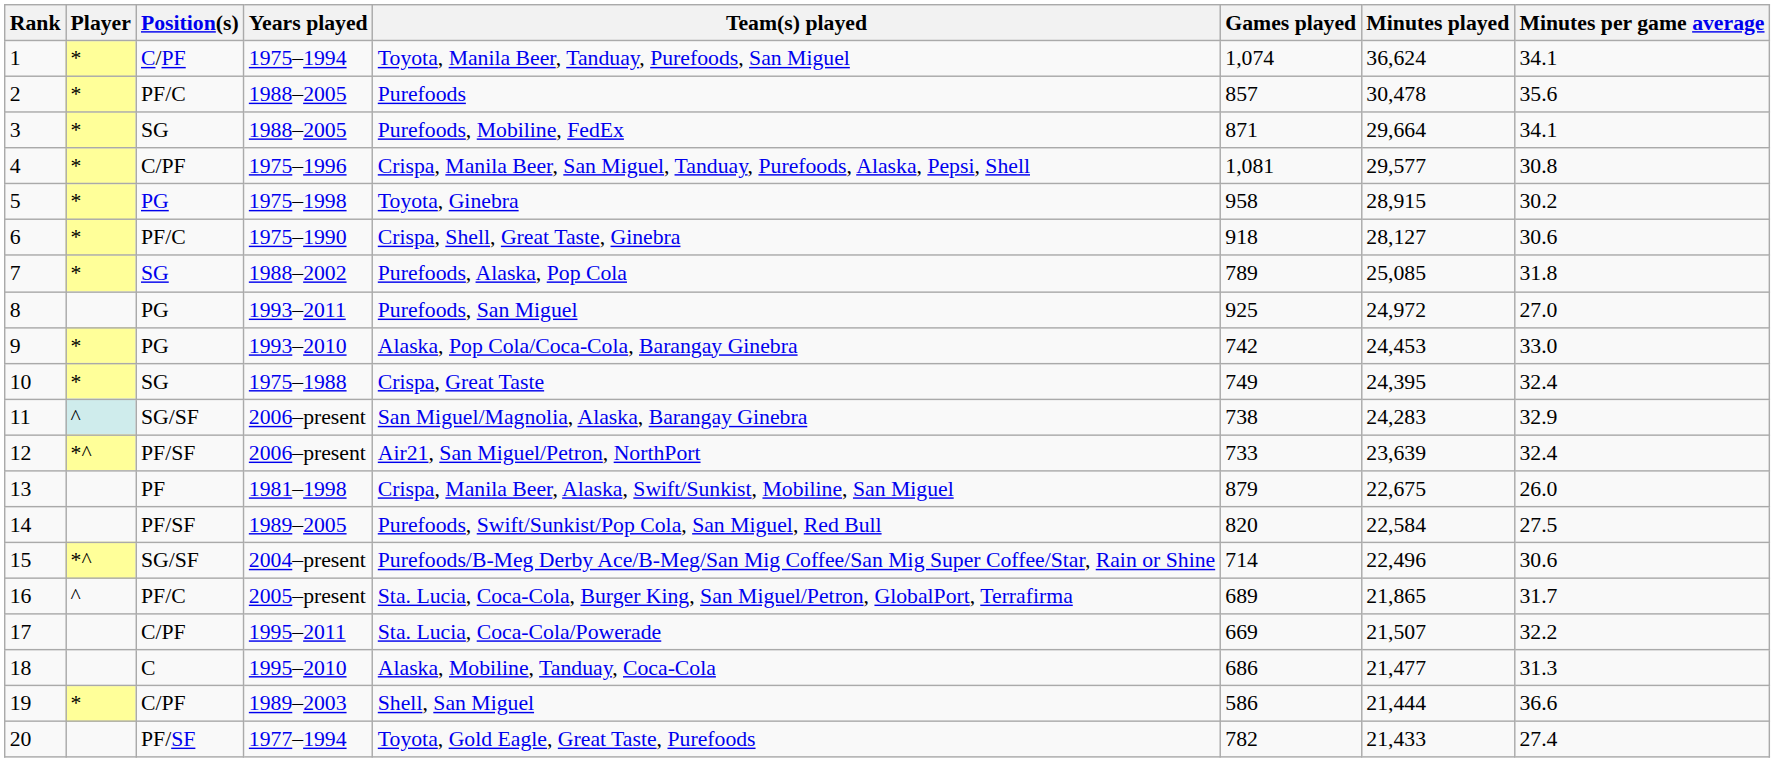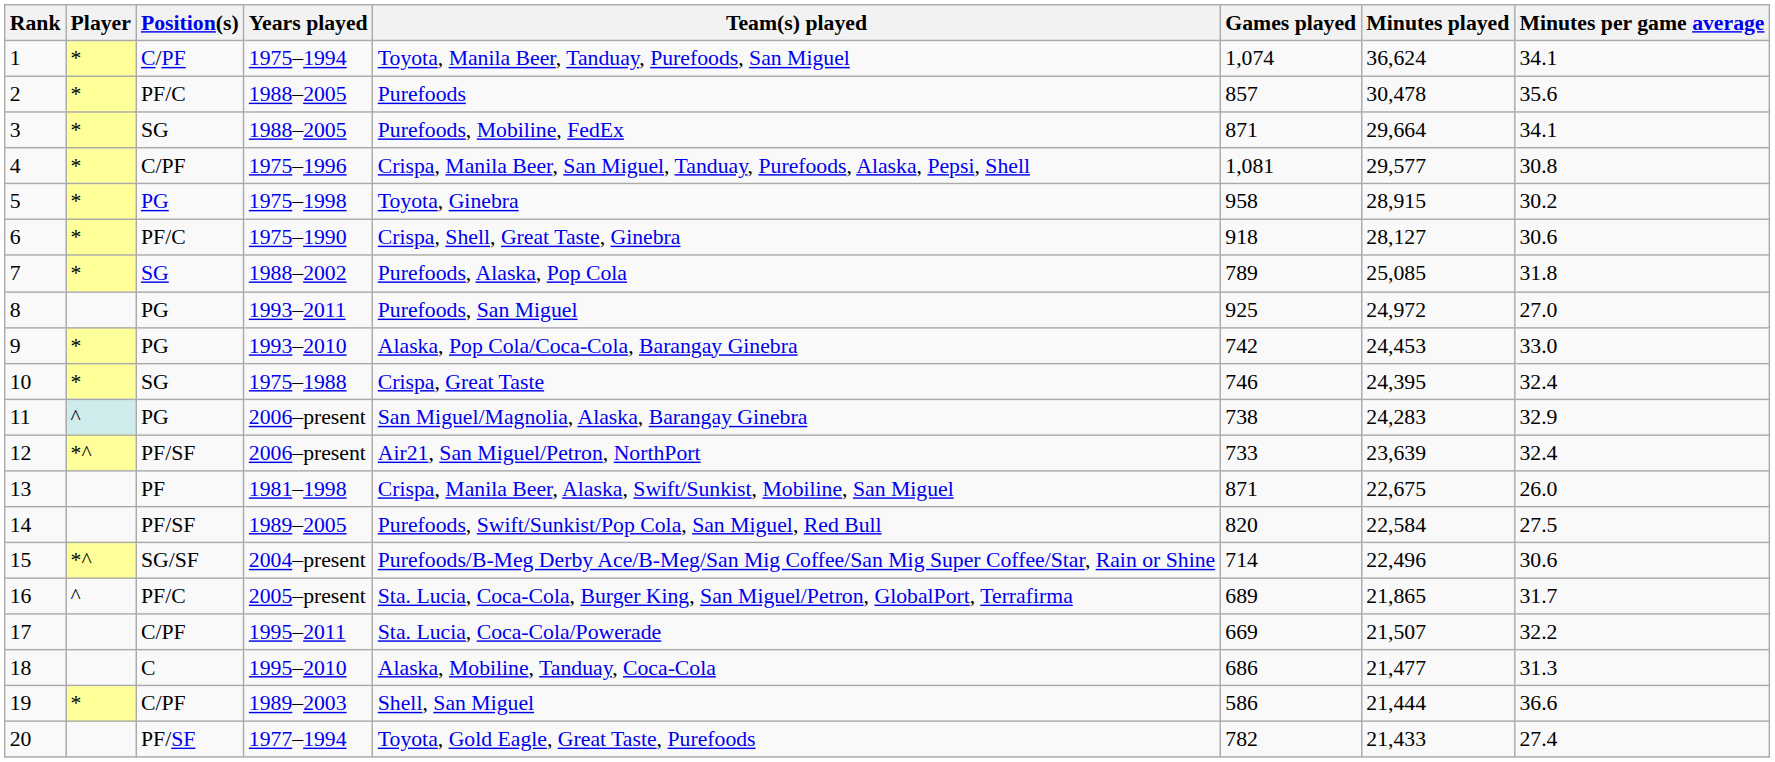10 | Games played: 749 -> 746
11 | Position(s): SG/SF -> PG
13 | Games played: 879 -> 871
